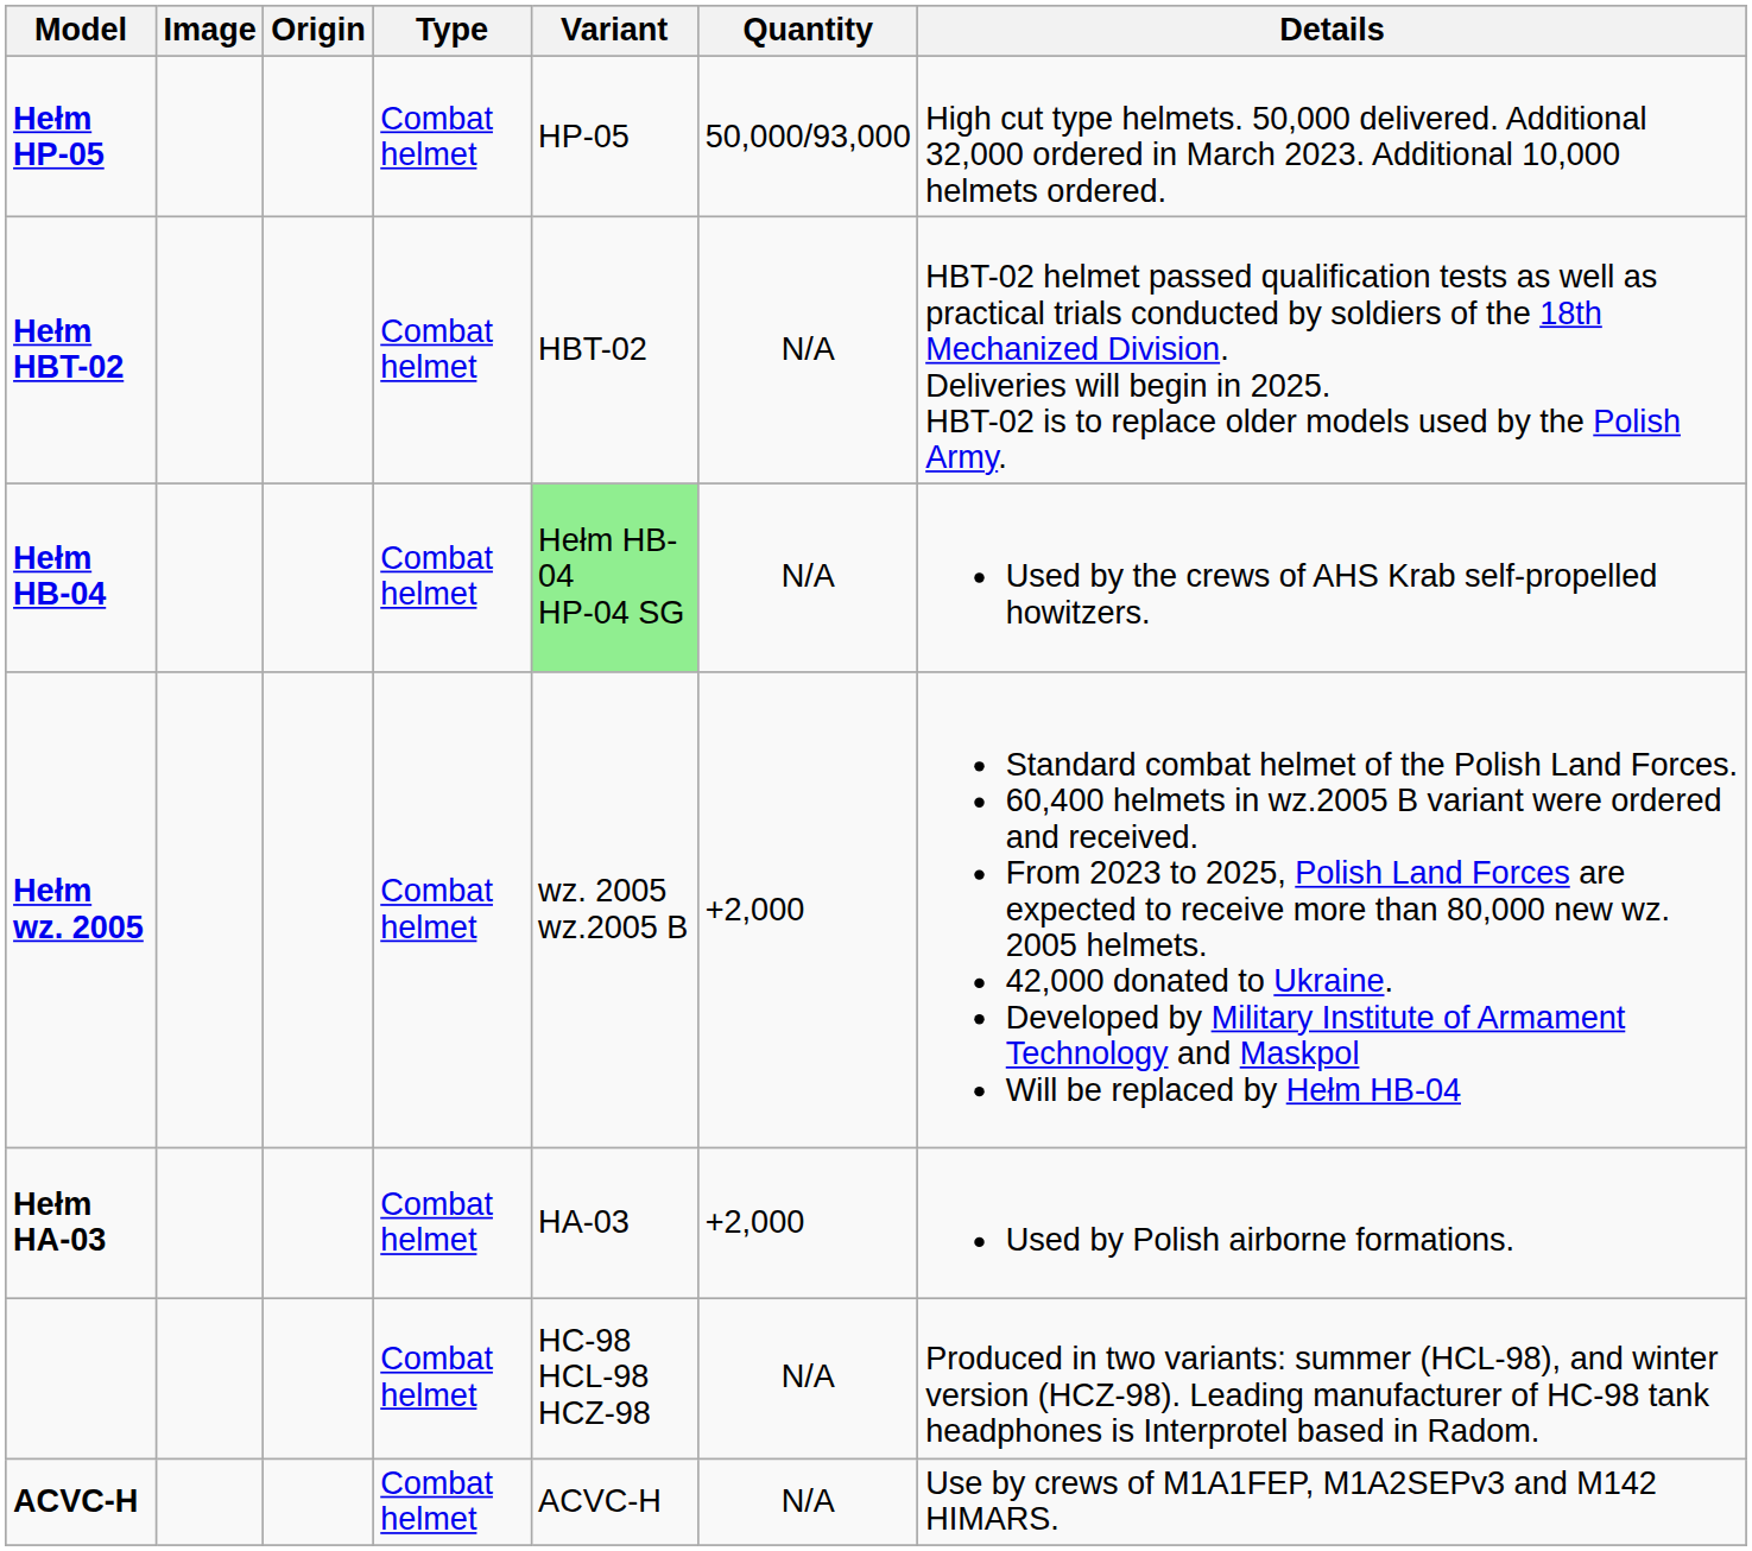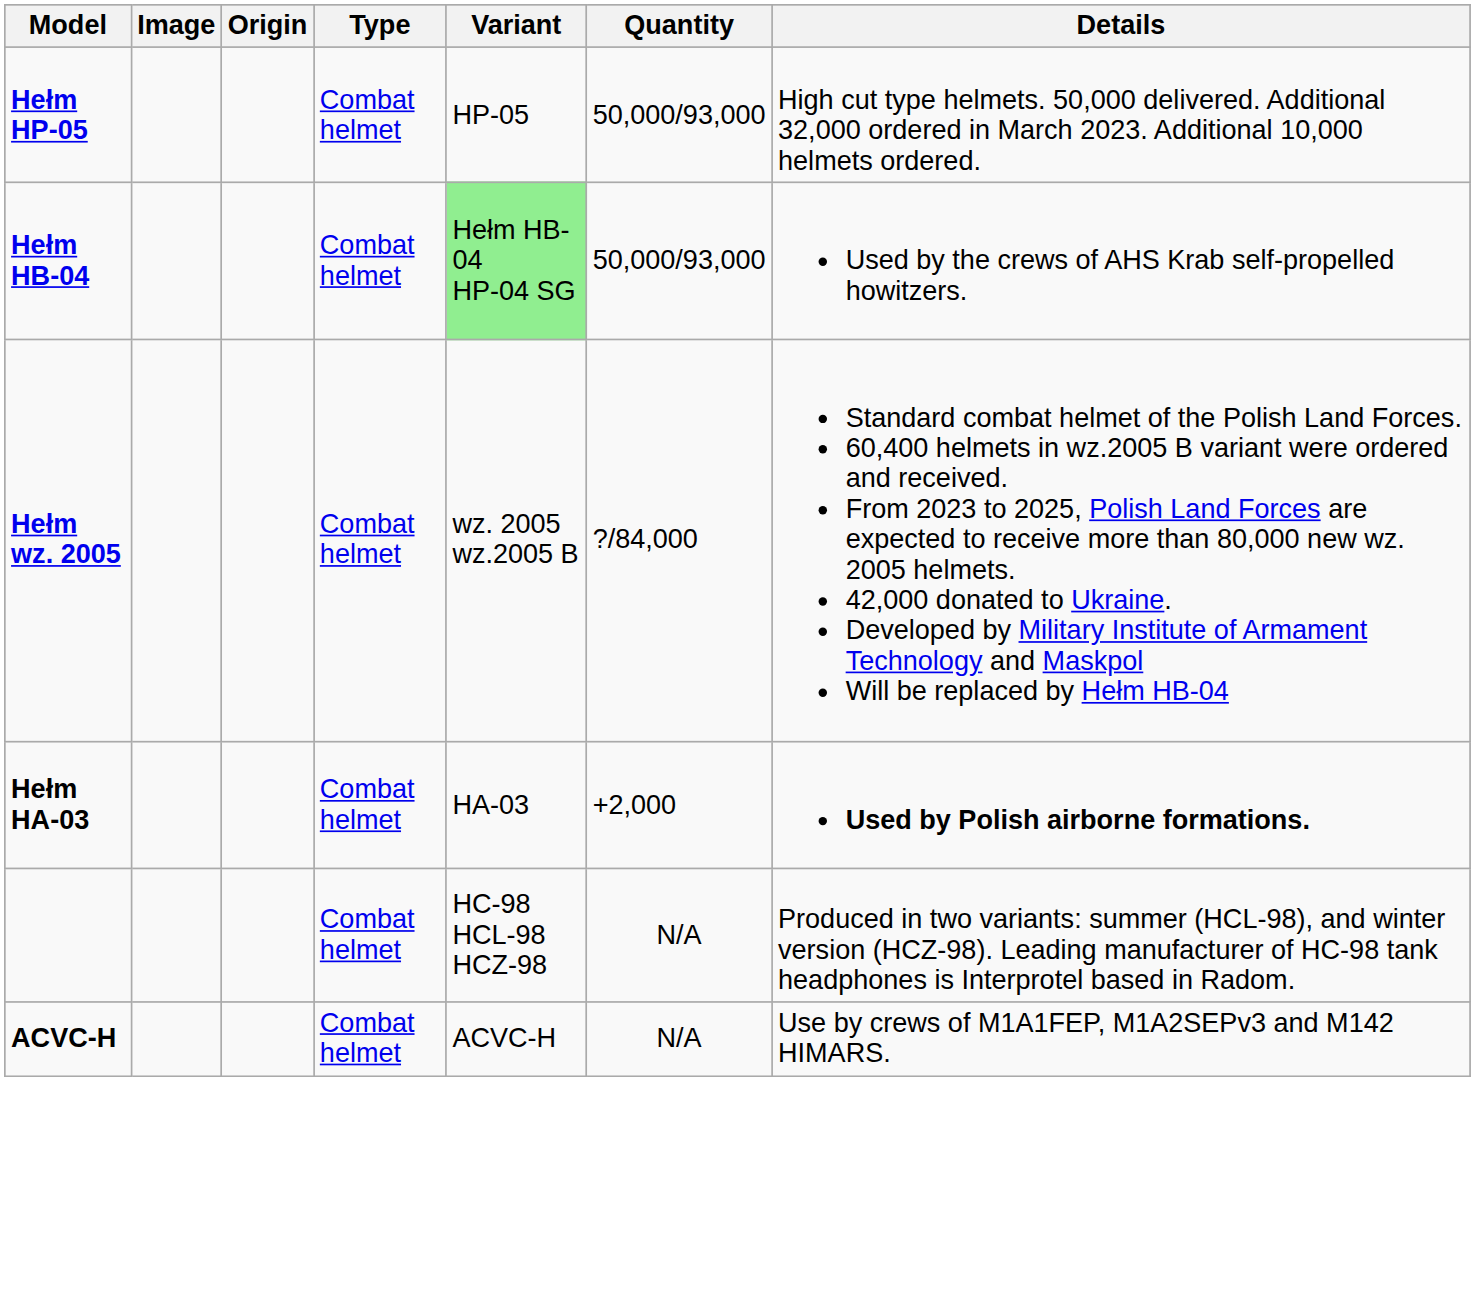- row: Hełm HBT-02 | Combat helmet | HBT-02 | N/A | HBT-02 helmet passed qualification tests as well as practical trials conducted by soldiers of the 18th Mechanized Division. Deliveries will begin in 2025. HBT-02 is to replace older models used by the Polish Army.
Hełm HB-04 | Quantity: N/A -> 50,000/93,000
Hełm wz. 2005 | Quantity: +2,000 -> ?/84,000
Hełm HA-03 | Details: normal -> bold
